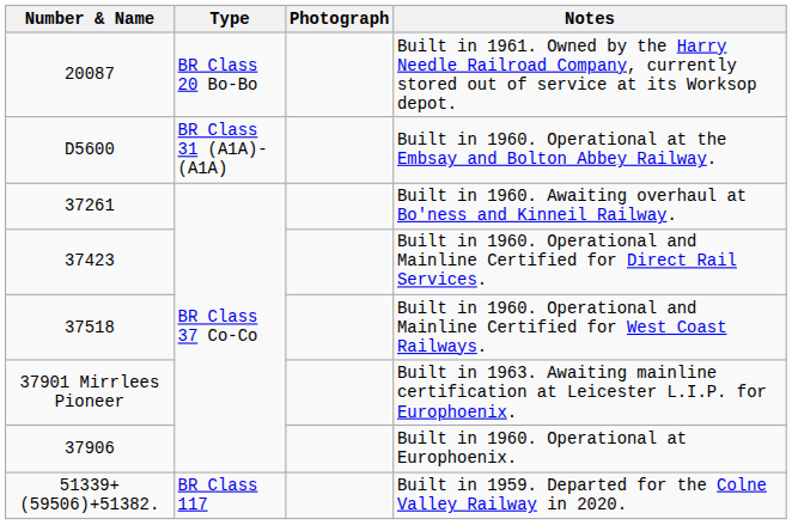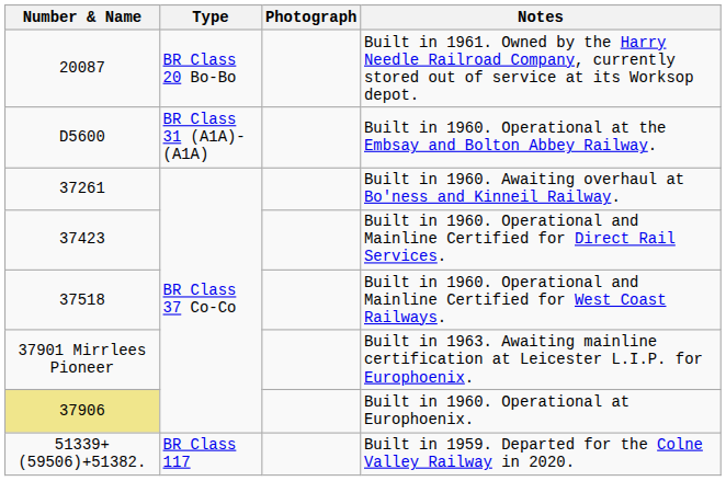Built in 1960. Operational at Europhoenix. | Number & Name: no background -> khaki background
